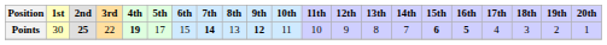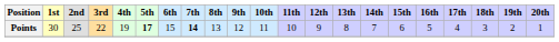Points | 2nd: bold -> normal
Points | 4th: bold -> normal
Points | 5th: normal -> bold
Points | 9th: bold -> normal
Points | 15th: bold -> normal
Points | 16th: bold -> normal
